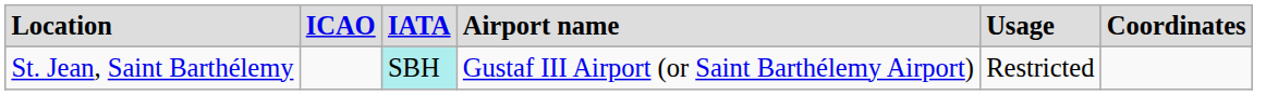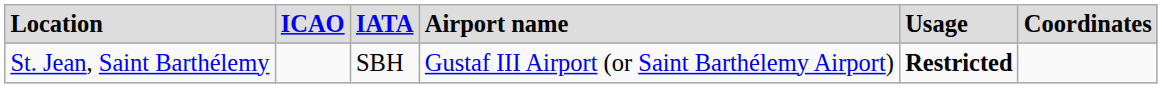St. Jean, Saint Barthélemy | column 3: paleturquoise background -> no background
St. Jean, Saint Barthélemy | column 5: normal -> bold
